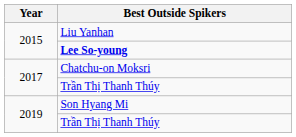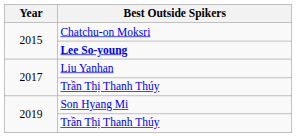row 2 | Best Outside Spikers: Liu Yanhan -> Chatchu-on Moksri
row 4 | Best Outside Spikers: Chatchu-on Moksri -> Liu Yanhan
